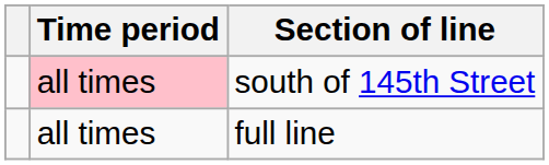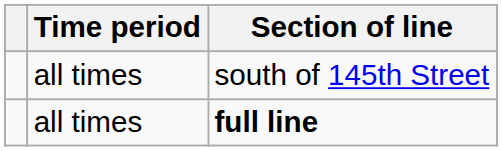row 2 | Time period: pink background -> no background
row 3 | Section of line: normal -> bold
